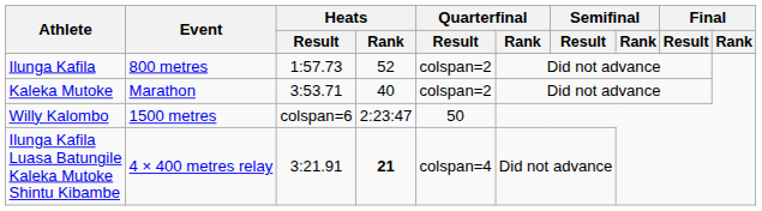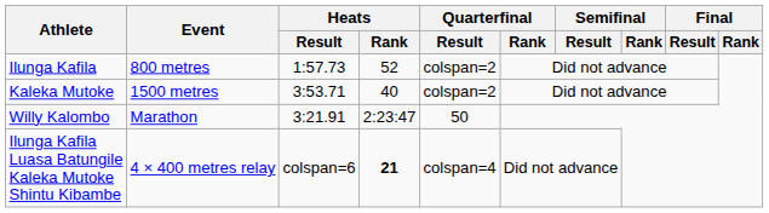Kaleka Mutoke | Event: Marathon -> 1500 metres
Willy Kalombo | Event: 1500 metres -> Marathon
Willy Kalombo | Heats / Result: colspan=6 -> 3:21.91
Ilunga Kafila Luasa Batungile Kaleka Mutoke Shintu Kibambe | Heats / Result: 3:21.91 -> colspan=6
